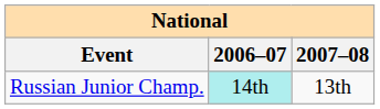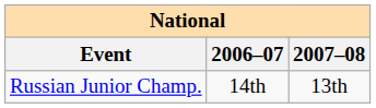Russian Junior Champ. | 2006–07: paleturquoise background -> no background
